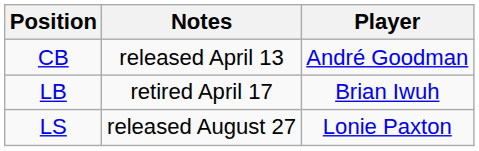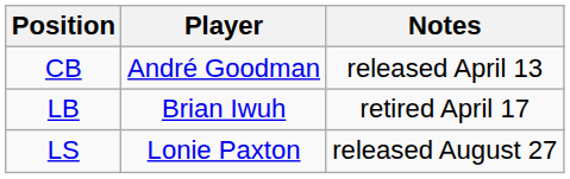columns swapped: Player <-> Notes
